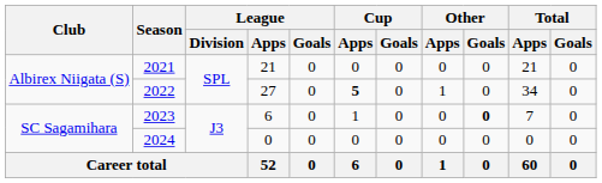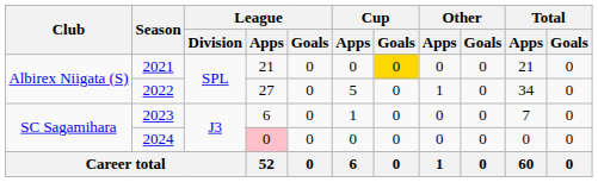2021 | Cup / Goals: no background -> gold background
2022 | Cup / Apps: bold -> normal
2023 | Other / Goals: bold -> normal
2024 | League / Apps: no background -> pink background
